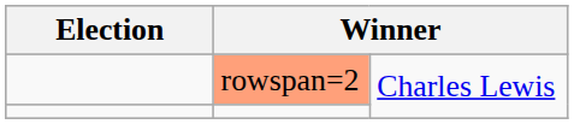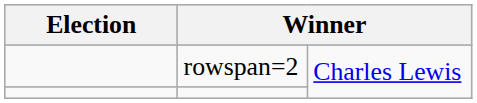rowspan=2 | column 2: lightsalmon background -> no background
